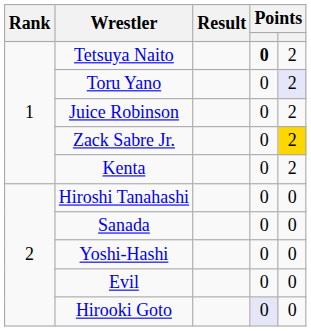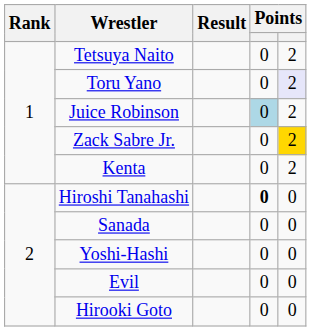Tetsuya Naito | column 4: bold -> normal
Juice Robinson | column 4: no background -> lightblue background
Hiroshi Tanahashi | column 4: normal -> bold
Hirooki Goto | column 4: lavender background -> no background
